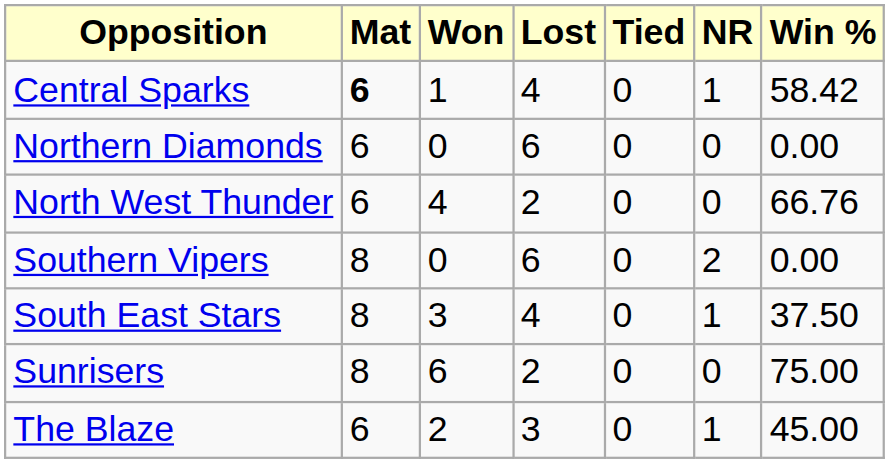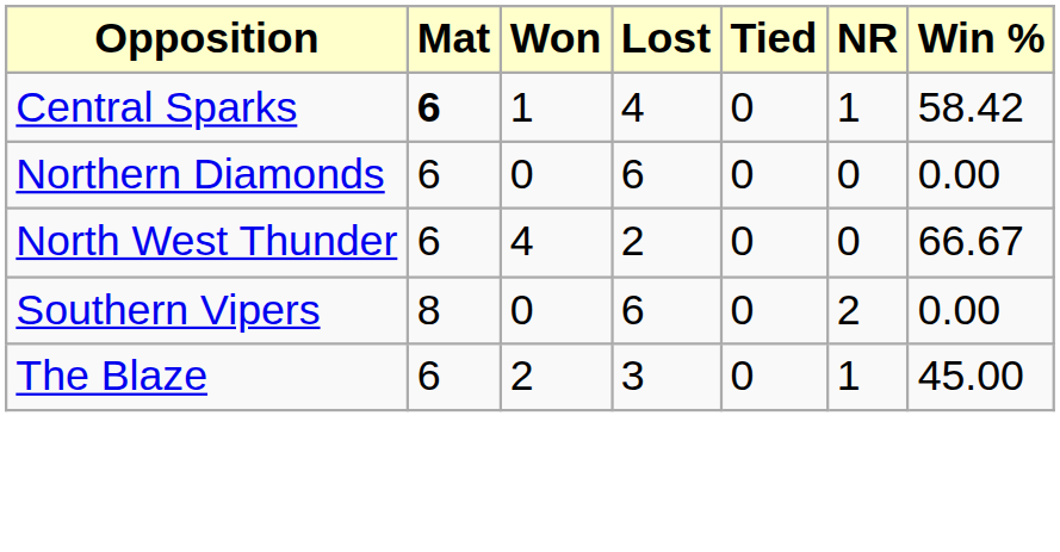North West Thunder | Win %: 66.76 -> 66.67
- row: South East Stars | 8 | 3 | 4 | 0 | 1 | 37.50
- row: Sunrisers | 8 | 6 | 2 | 0 | 0 | 75.00
